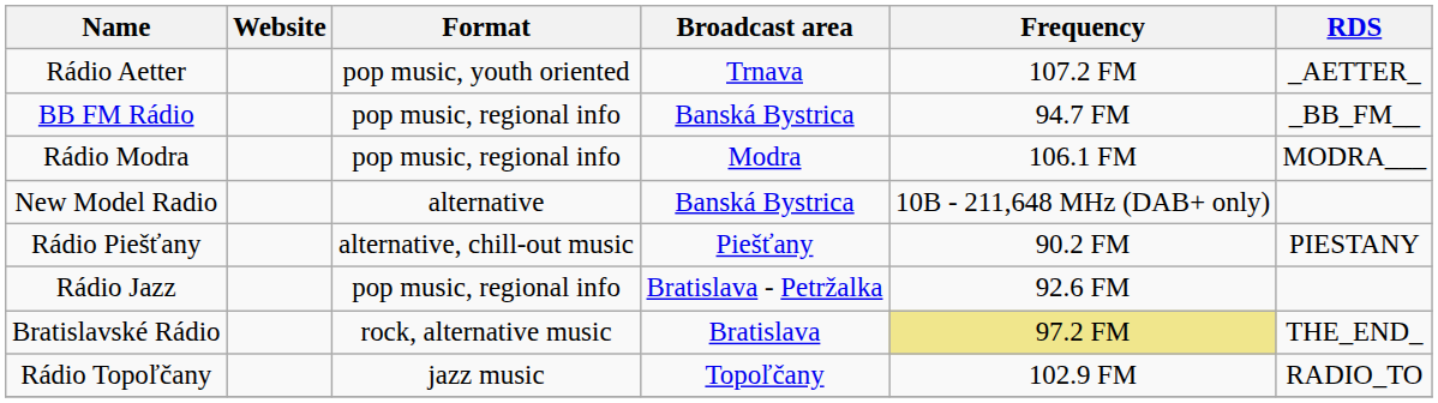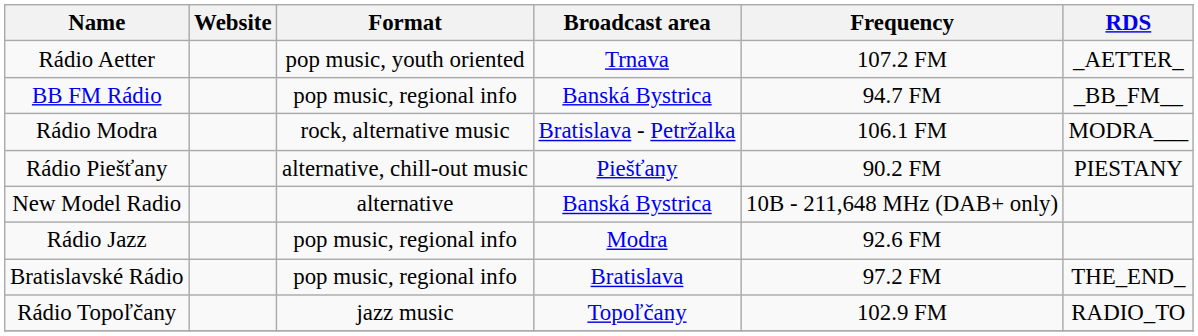Rádio Modra | Format: pop music, regional info -> rock, alternative music
Rádio Modra | Broadcast area: Modra -> Bratislava - Petržalka
rows swapped: New Model Radio <-> Rádio Piešťany
Rádio Jazz | Broadcast area: Bratislava - Petržalka -> Modra
Bratislavské Rádio | Format: rock, alternative music -> pop music, regional info
Bratislavské Rádio | Frequency: khaki background -> no background
